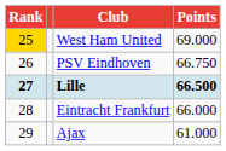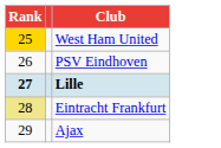- column: Points | 69.000 | 66.750 | 66.500 | 66.000 | 61.000
Eintracht Frankfurt | Rank: no background -> khaki background
